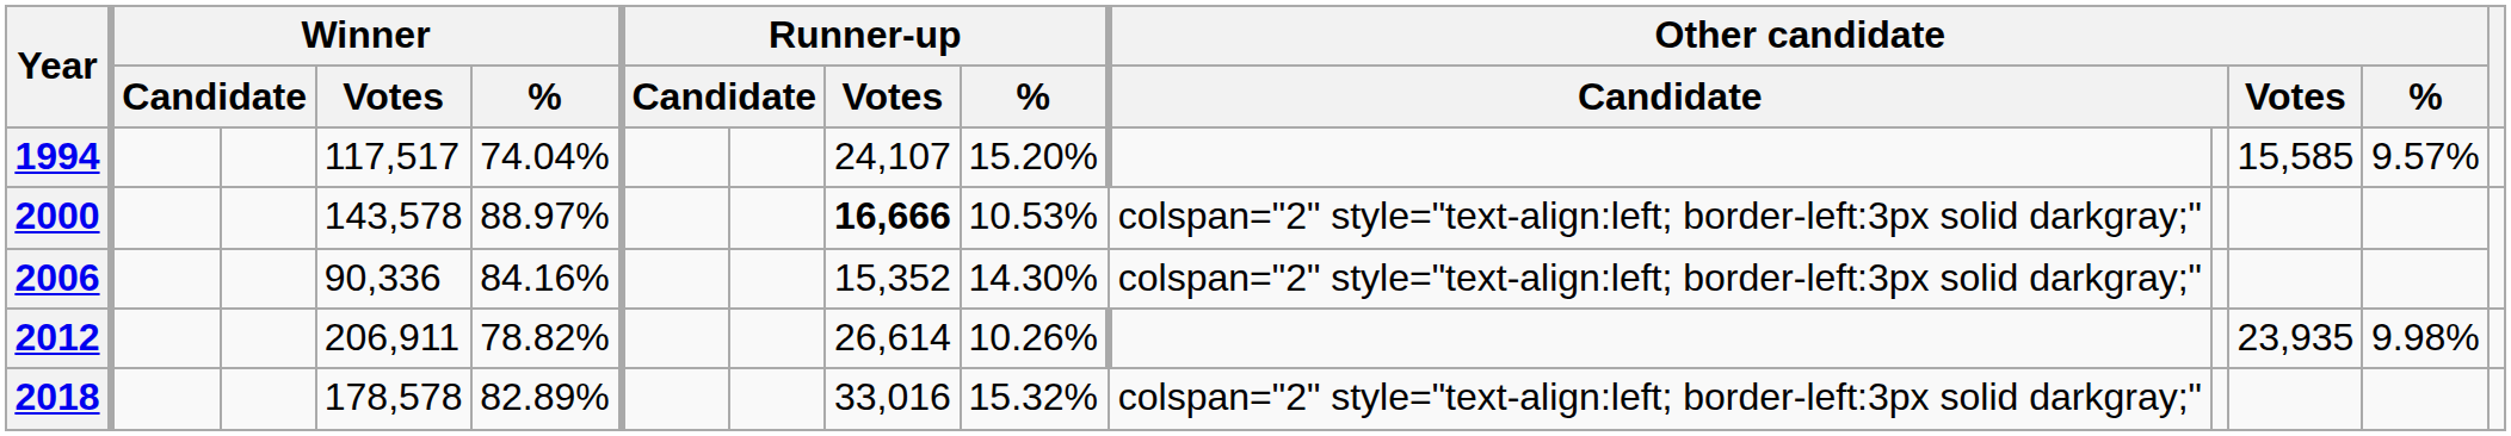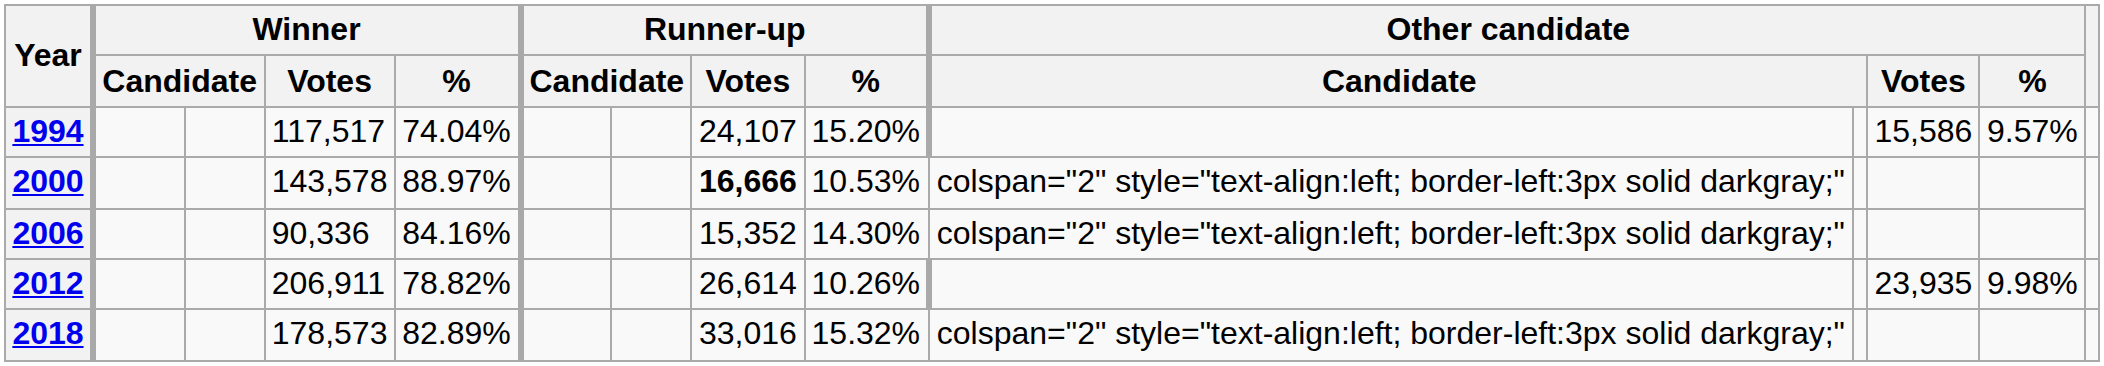1994 | Other candidate / Votes: 15,585 -> 15,586
2018 | Winner / Votes: 178,578 -> 178,573
